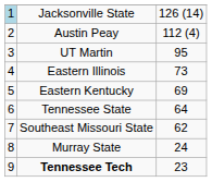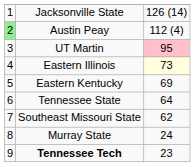Jacksonville State | column 1: lightblue background -> no background
Austin Peay | column 1: no background -> lightgreen background
UT Martin | column 3: no background -> pink background
Eastern Illinois | column 3: no background -> lightyellow background
